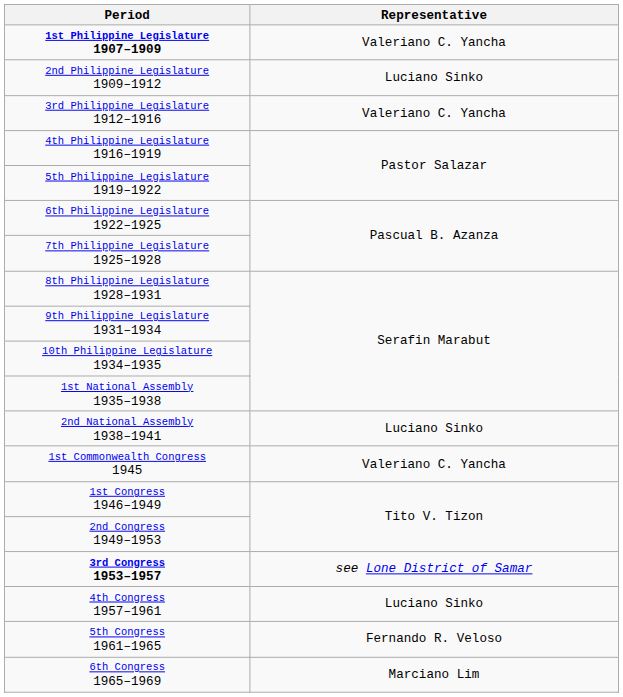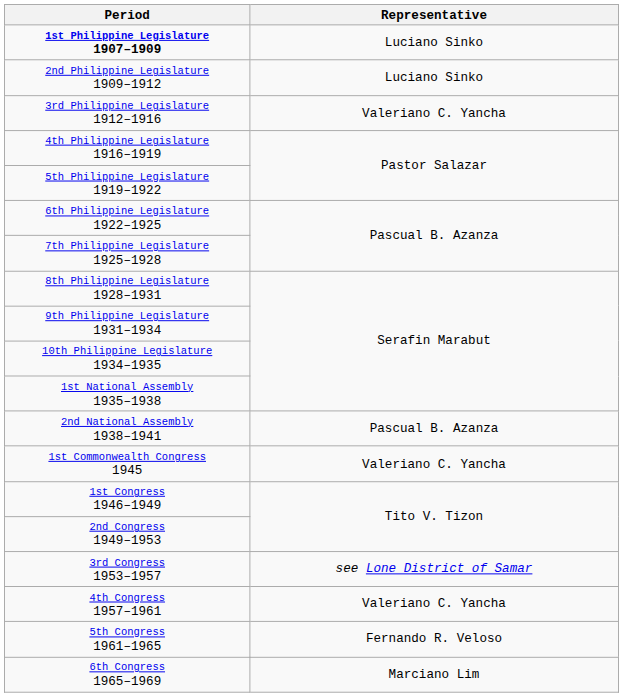row 2 | Representative: Valeriano C. Yancha -> Luciano Sinko
row 13 | Representative: Luciano Sinko -> Pascual B. Azanza
row 17 | Period: bold -> normal
row 18 | Representative: Luciano Sinko -> Valeriano C. Yancha
